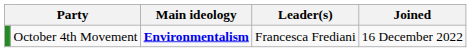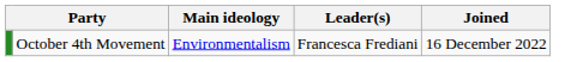October 4th Movement | Main ideology: bold -> normal
